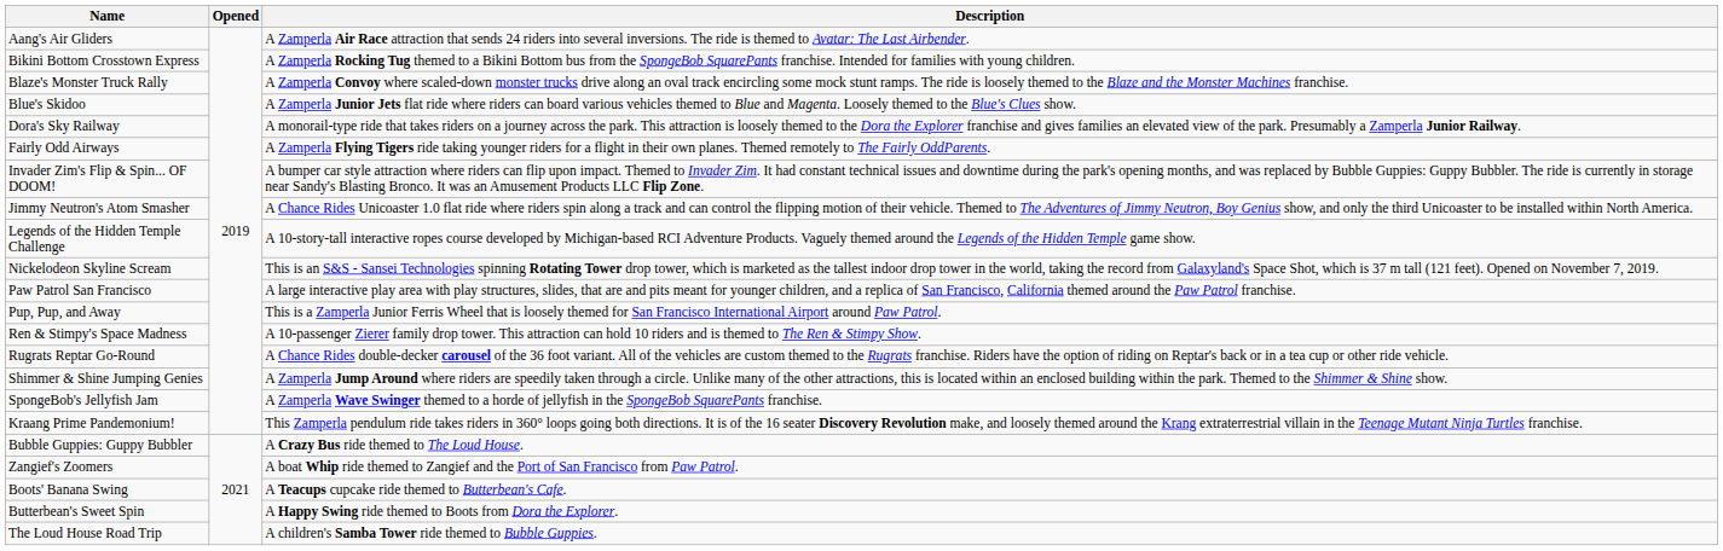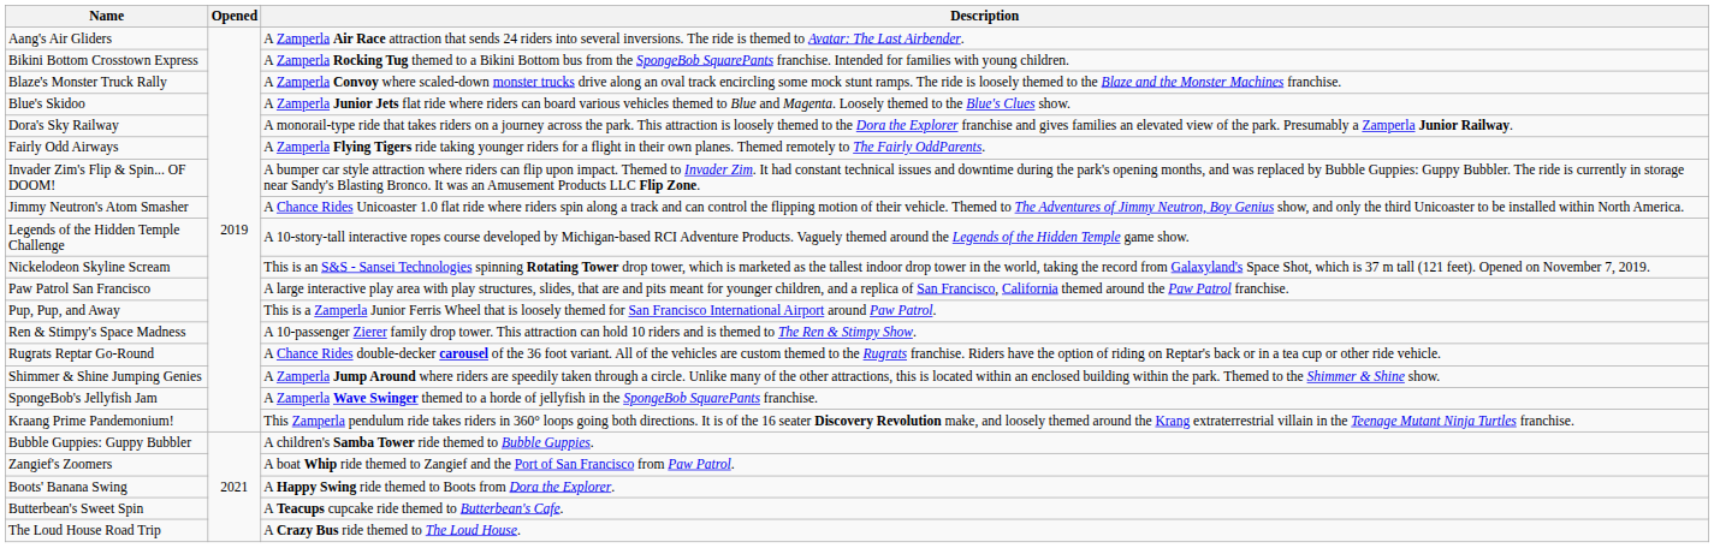Bubble Guppies: Guppy Bubbler | Description: A Crazy Bus ride themed to The Loud House. -> A children's Samba Tower ride themed to Bubble Guppies.
Boots' Banana Swing | Description: A Teacups cupcake ride themed to Butterbean's Cafe. -> A Happy Swing ride themed to Boots from Dora the Explorer.
Butterbean's Sweet Spin | Description: A Happy Swing ride themed to Boots from Dora the Explorer. -> A Teacups cupcake ride themed to Butterbean's Cafe.
The Loud House Road Trip | Description: A children's Samba Tower ride themed to Bubble Guppies. -> A Crazy Bus ride themed to The Loud House.
